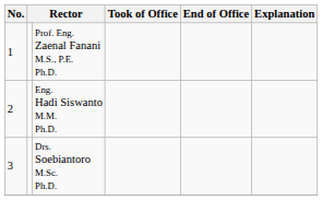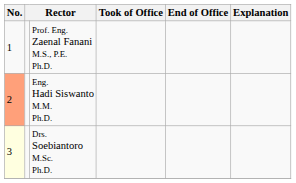Eng. Hadi Siswanto M.M. Ph.D. | No.: no background -> lightsalmon background
Drs. Soebiantoro M.Sc. Ph.D. | No.: no background -> lightyellow background
